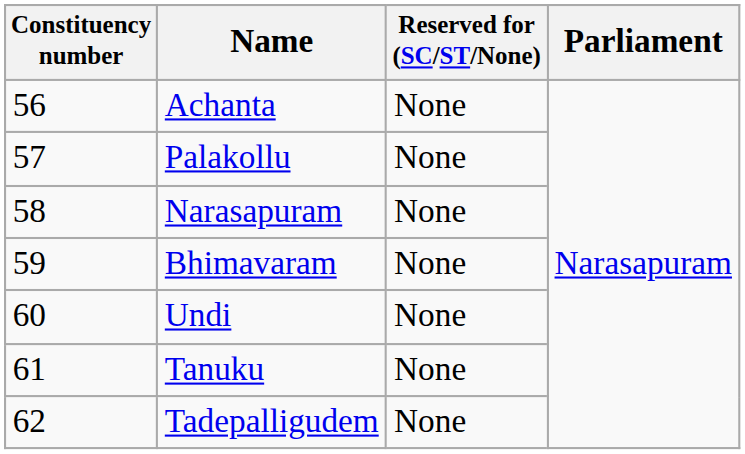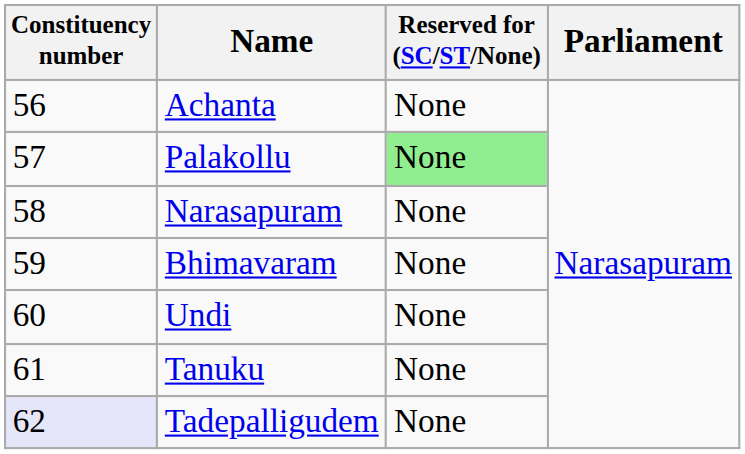Palakollu | Reserved for (SC/ST/None): no background -> lightgreen background
Tadepalligudem | Constituency number: no background -> lavender background
